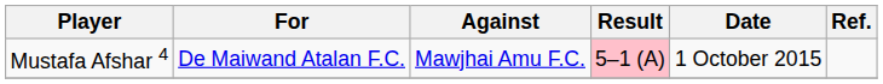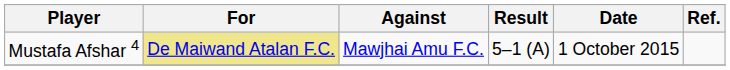Mustafa Afshar 4 | For: no background -> khaki background
Mustafa Afshar 4 | Result: pink background -> no background
